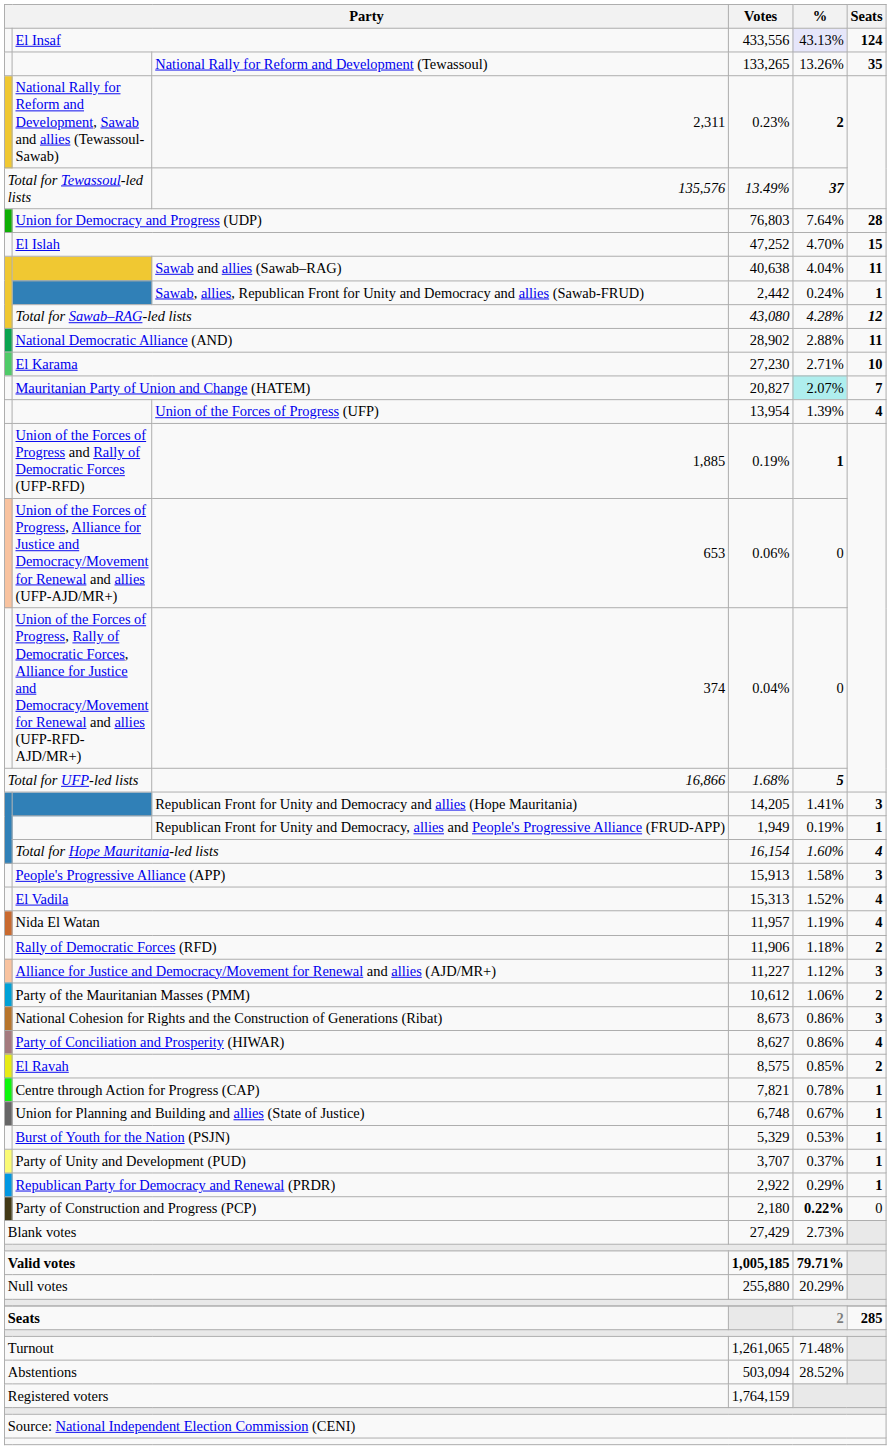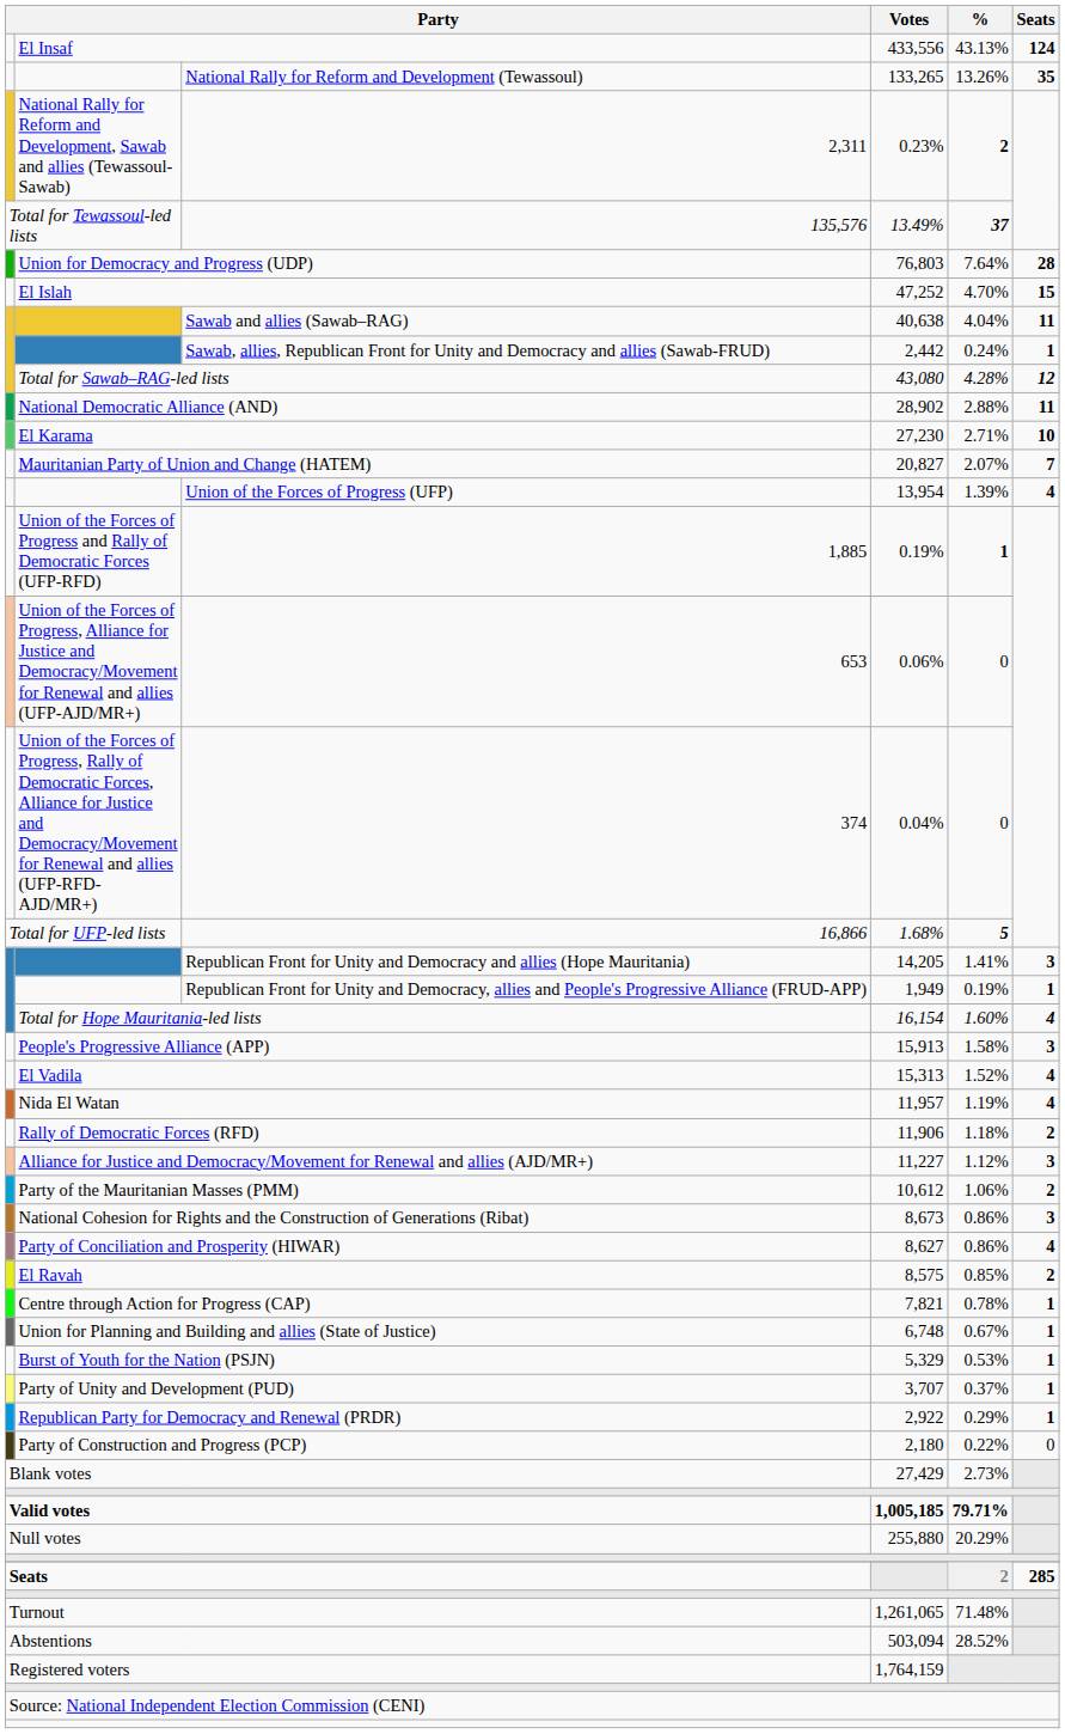El Insaf | %: lavender background -> no background
Mauritanian Party of Union and Change (HATEM) | %: paleturquoise background -> no background
Party of Construction and Progress (PCP) | %: bold -> normal
